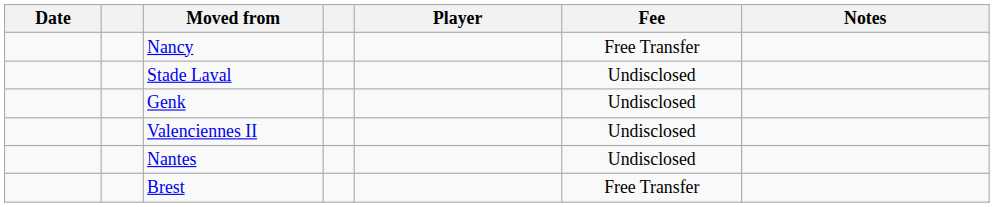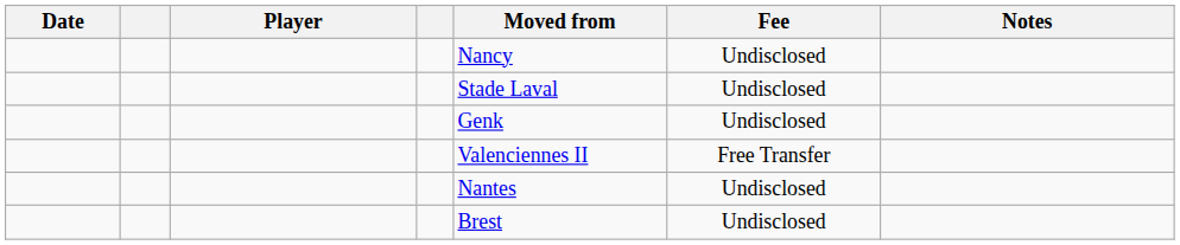columns swapped: Player <-> Moved from
row 2 | Fee: Free Transfer -> Undisclosed
row 5 | Fee: Undisclosed -> Free Transfer
row 7 | Fee: Free Transfer -> Undisclosed
